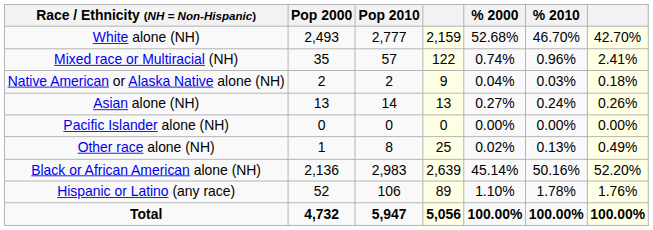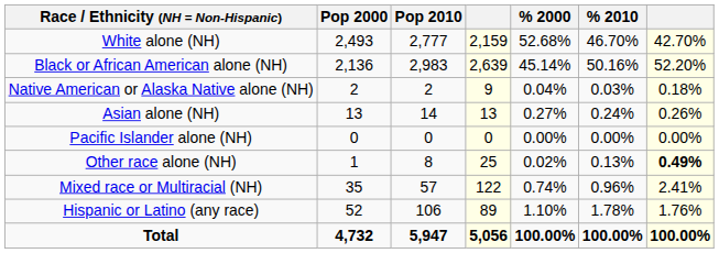rows swapped: Black or African American alone (NH) <-> Mixed race or Multiracial (NH)
Other race alone (NH) | column 7: normal -> bold
